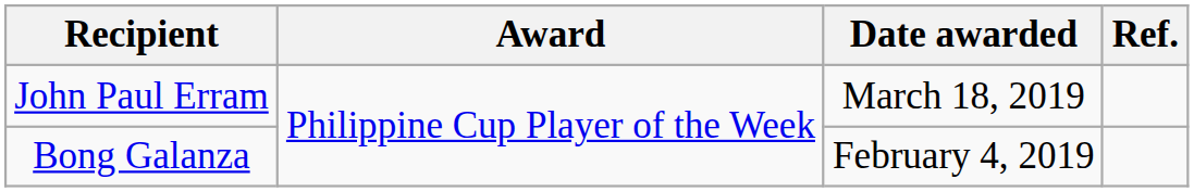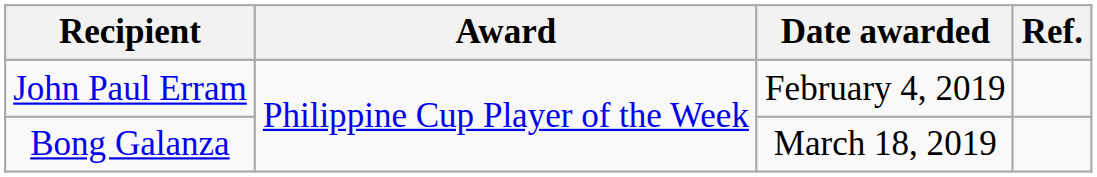John Paul Erram | Date awarded: March 18, 2019 -> February 4, 2019
Bong Galanza | Date awarded: February 4, 2019 -> March 18, 2019
